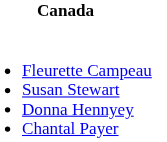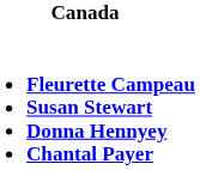row 2 | column 1: normal -> bold
